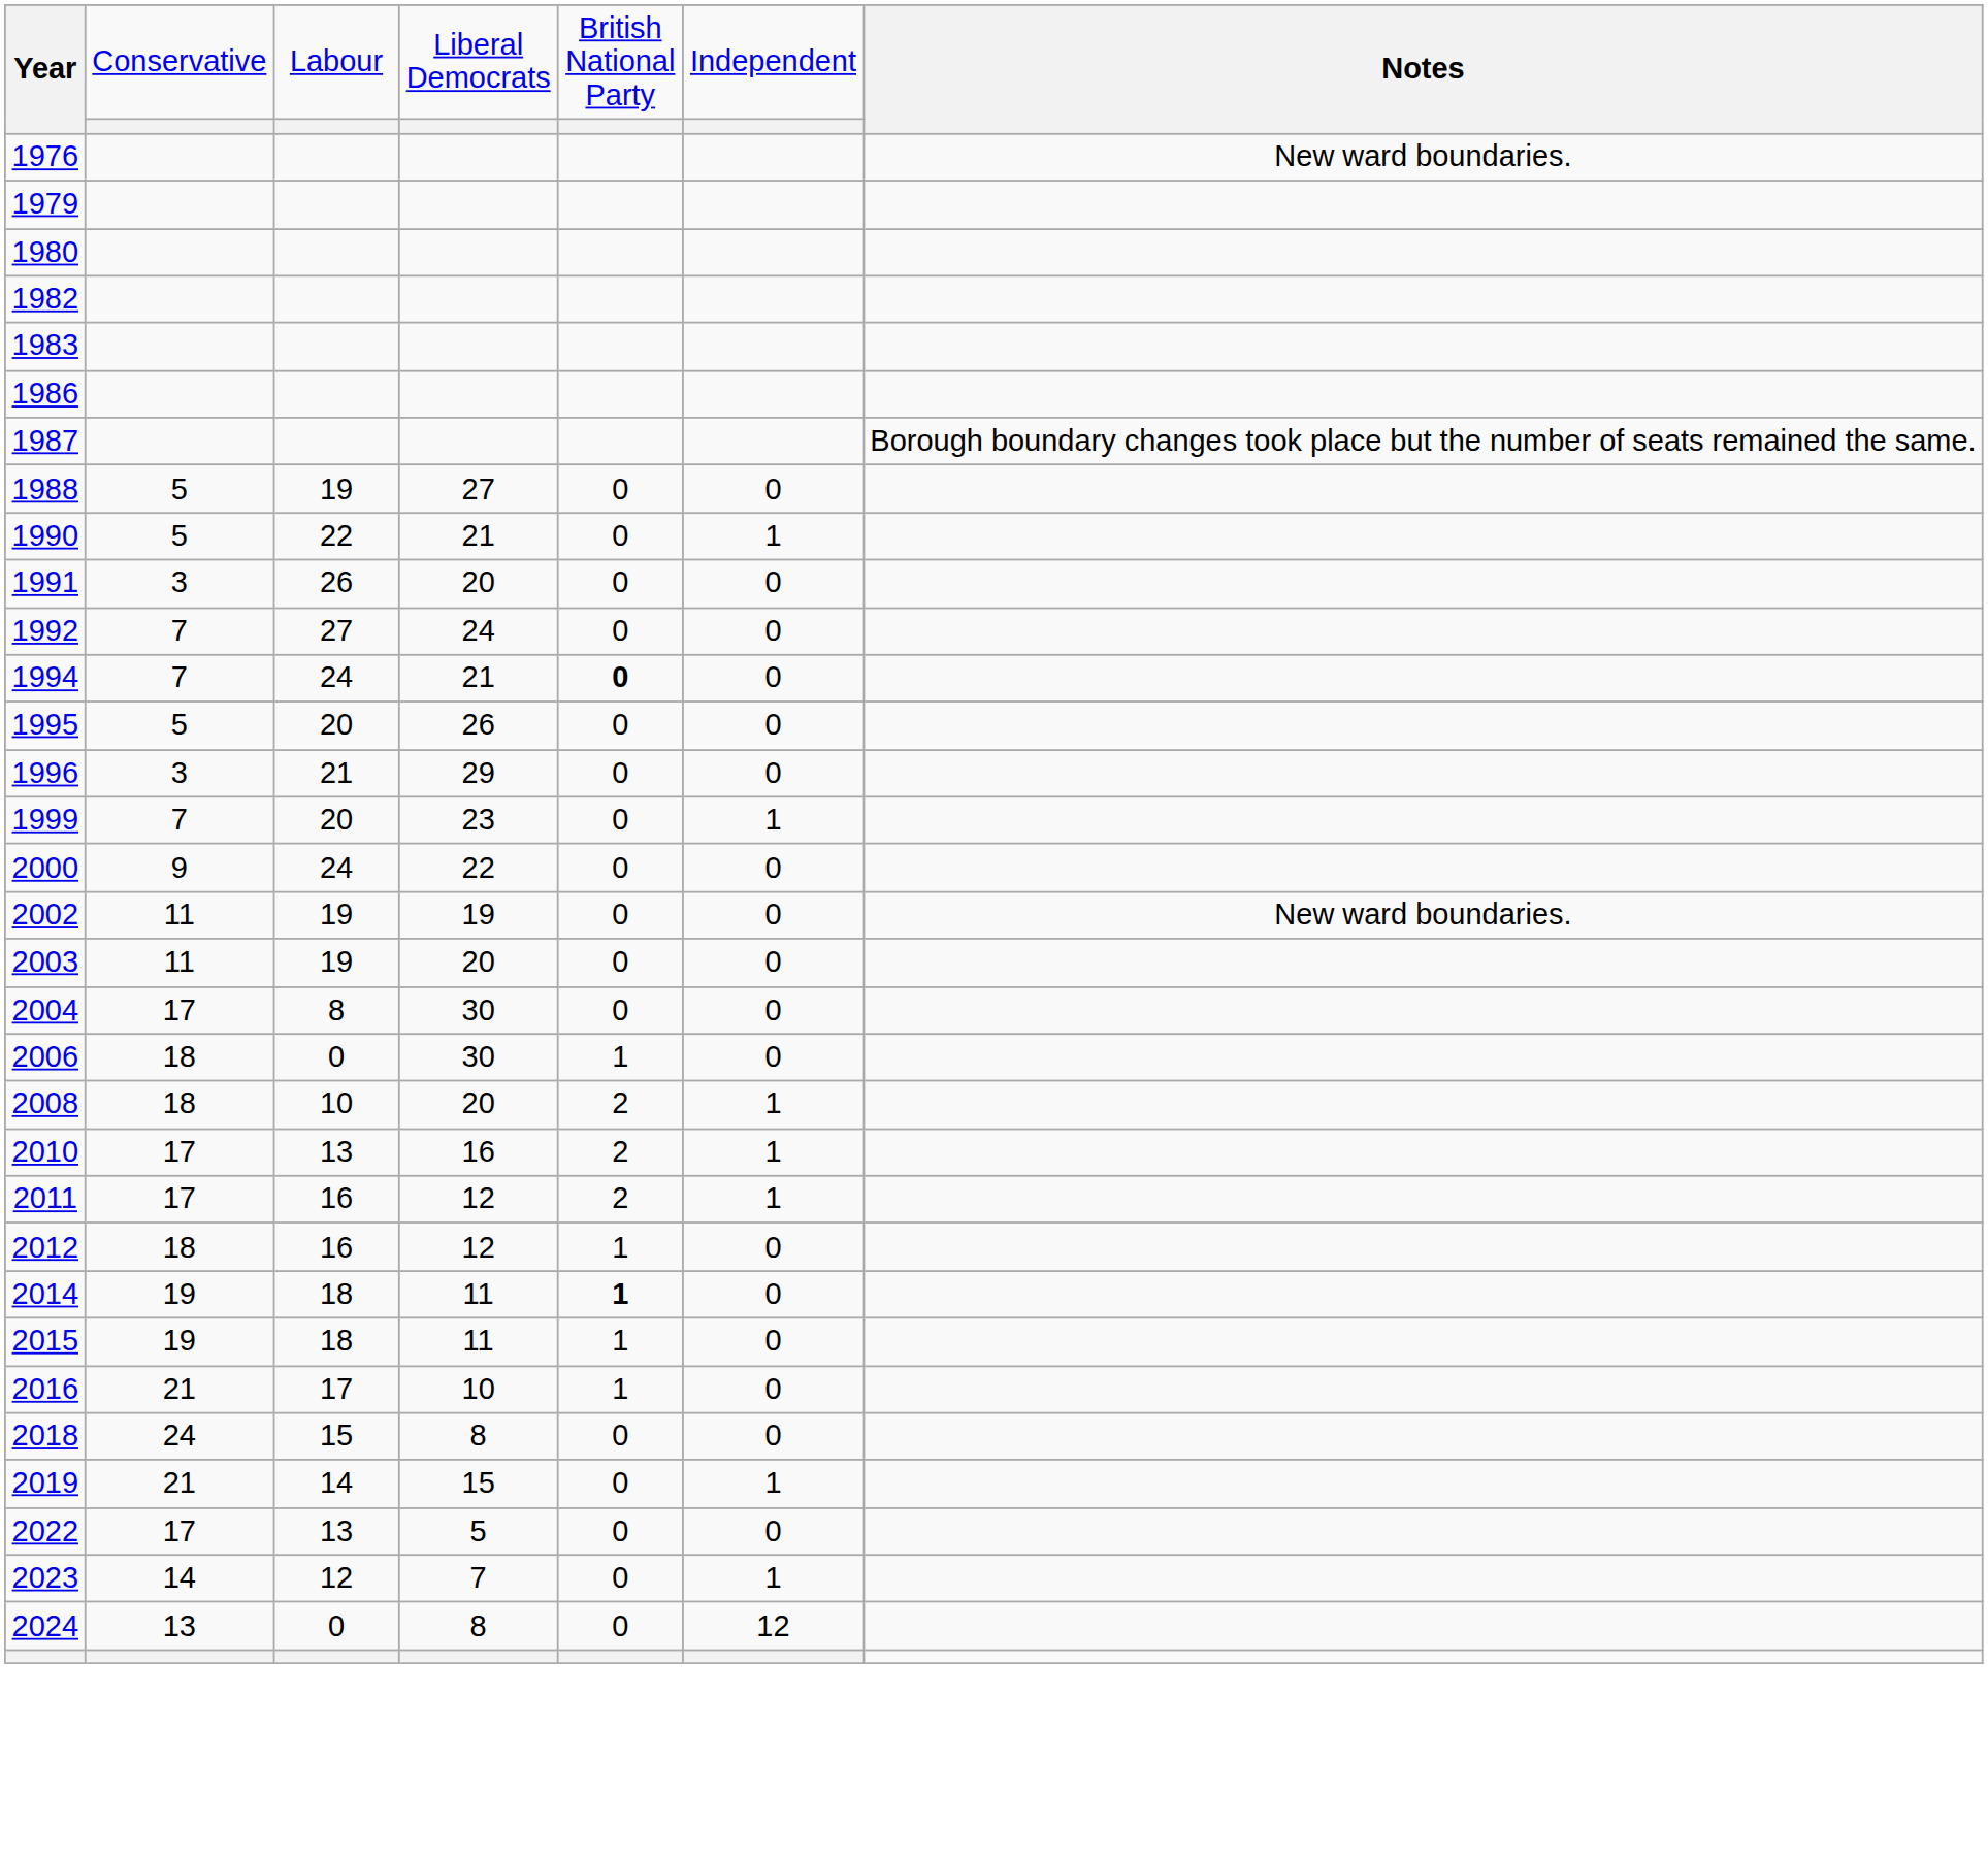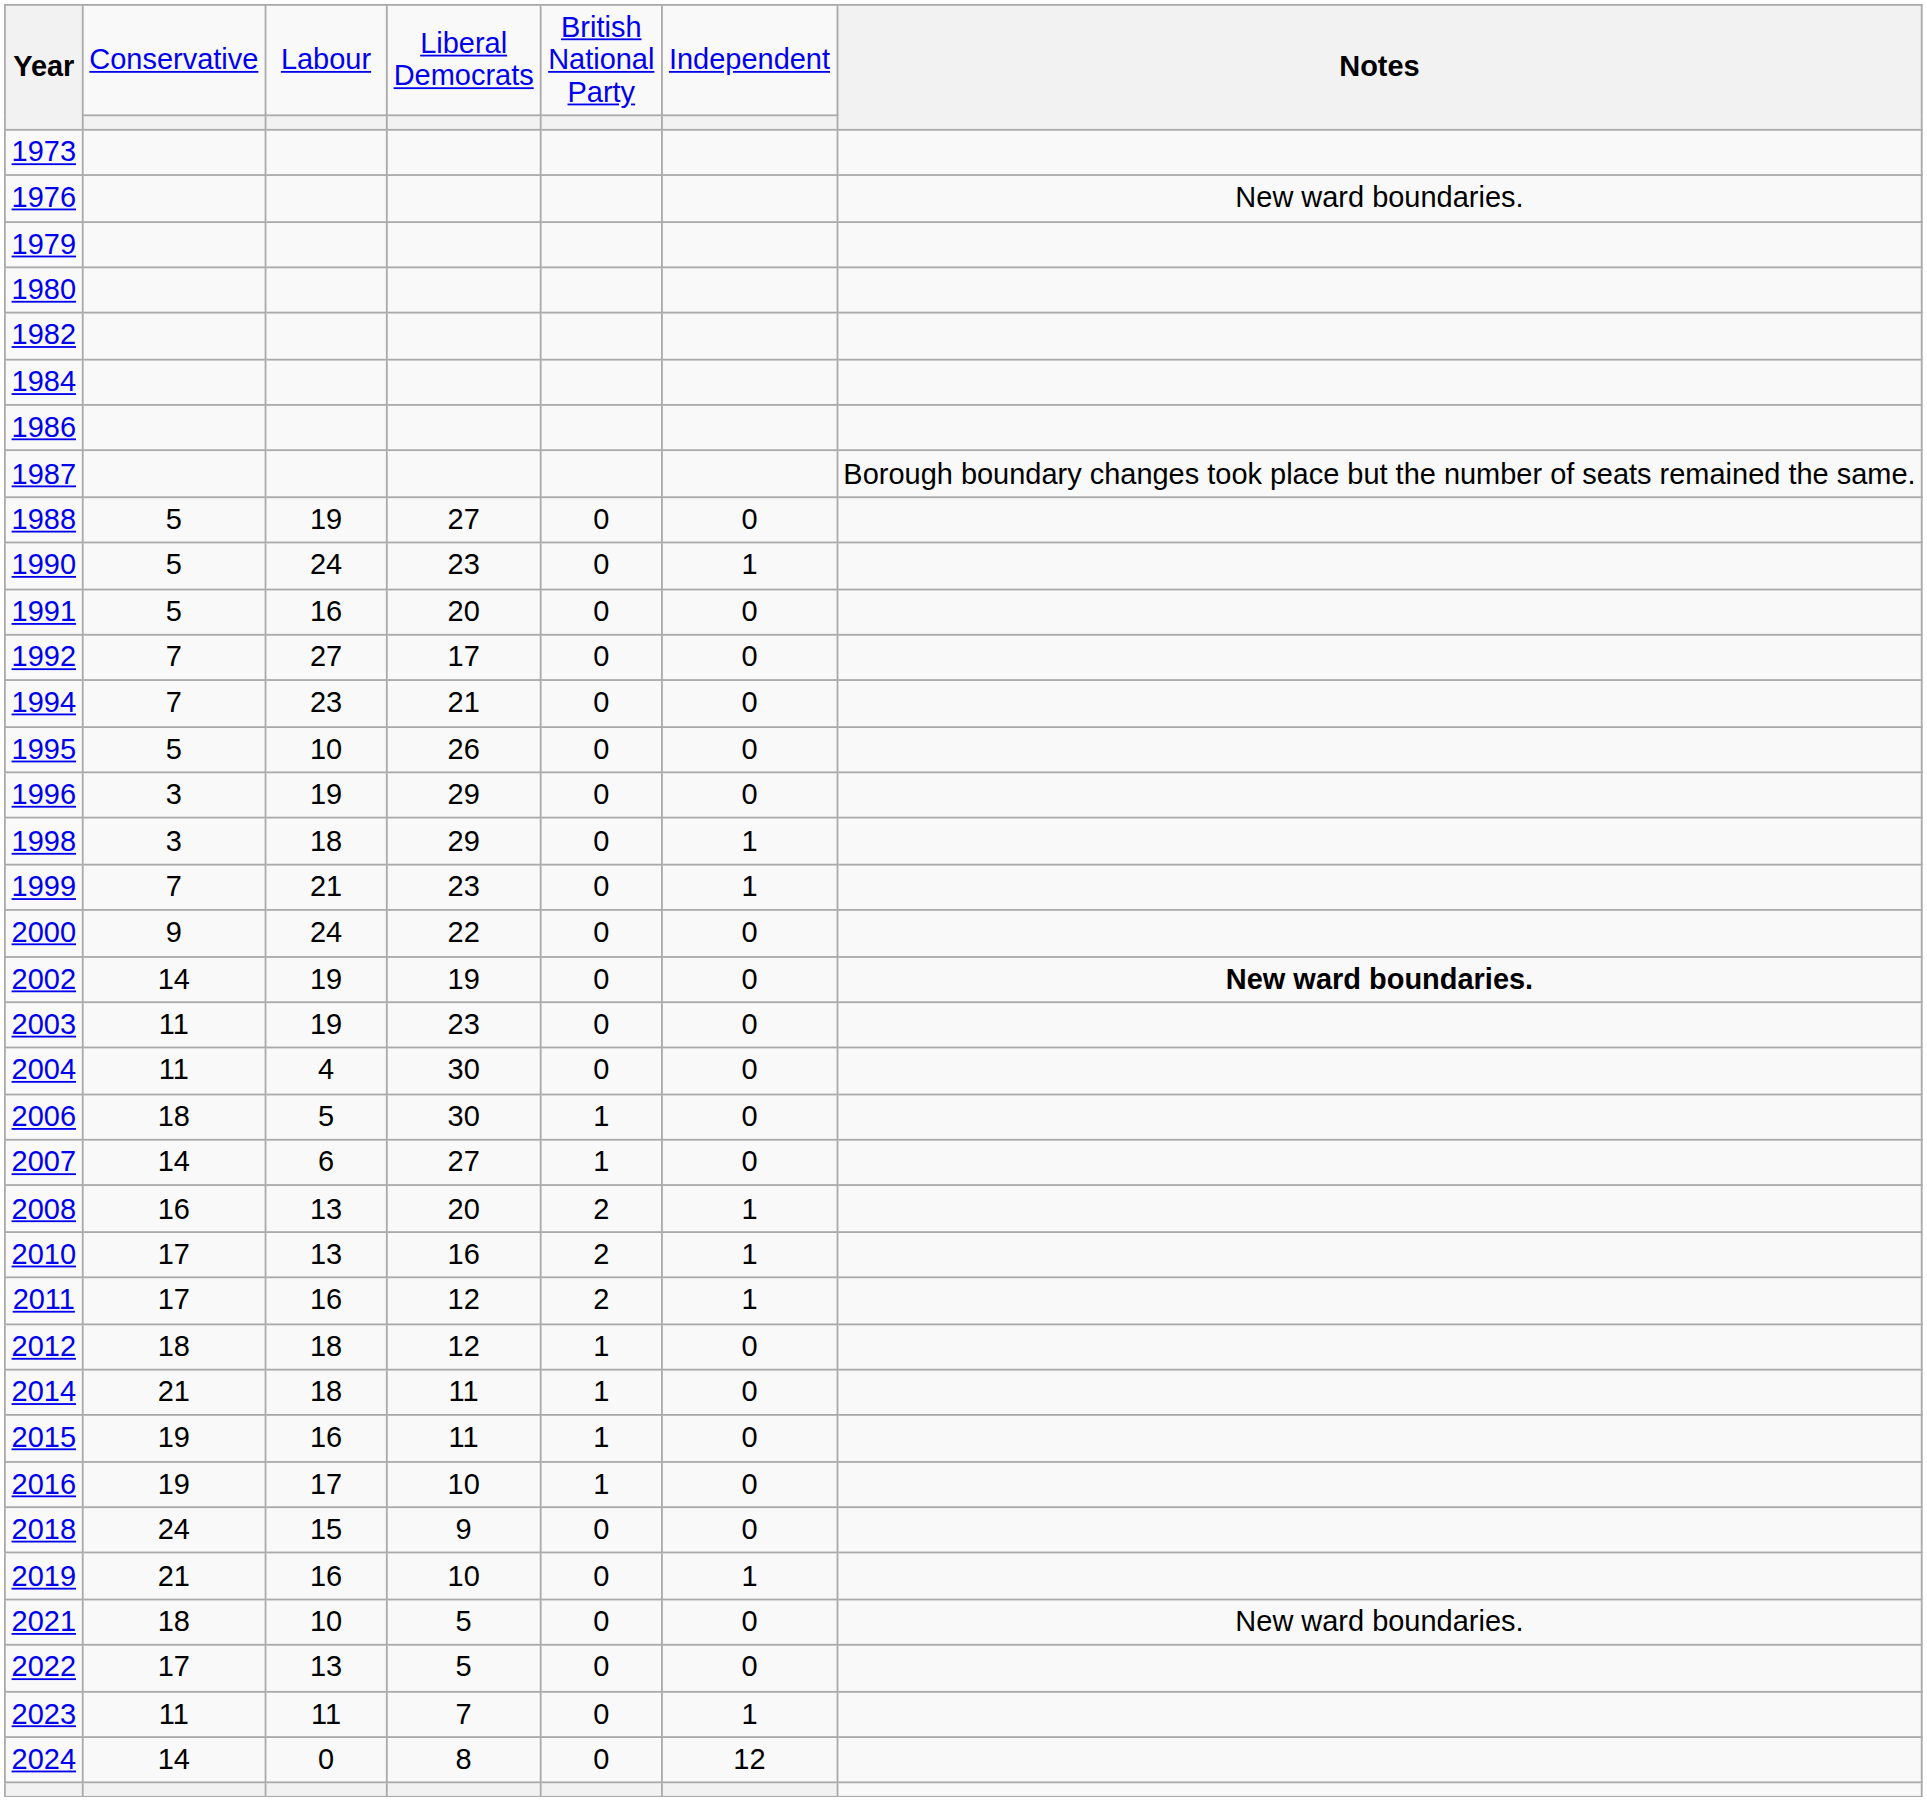+ row: 1973
- row: 1983
+ row: 1984
1990 | column 3: 22 -> 24
1990 | column 4: 21 -> 23
1991 | column 2: 3 -> 5
1991 | column 3: 26 -> 16
1992 | column 4: 24 -> 17
1994 | column 3: 24 -> 23
1994 | column 5: bold -> normal
1995 | column 3: 20 -> 10
1996 | column 3: 21 -> 19
+ row: 1998 | 3 | 18 | 29 | 0 | 1
1999 | column 3: 20 -> 21
2002 | column 2: 11 -> 14
2002 | column 7: normal -> bold
2003 | column 4: 20 -> 23
2004 | column 2: 17 -> 11
2004 | column 3: 8 -> 4
2006 | column 3: 0 -> 5
+ row: 2007 | 14 | 6 | 27 | 1 | 0
2008 | column 2: 18 -> 16
2008 | column 3: 10 -> 13
2012 | column 3: 16 -> 18
2014 | column 2: 19 -> 21
2014 | column 5: bold -> normal
2015 | column 3: 18 -> 16
2016 | column 2: 21 -> 19
2018 | column 4: 8 -> 9
2019 | column 3: 14 -> 16
2019 | column 4: 15 -> 10
+ row: 2021 | 18 | 10 | 5 | 0 | 0 | New ward boundaries.
2023 | column 2: 14 -> 11
2023 | column 3: 12 -> 11
2024 | column 2: 13 -> 14
